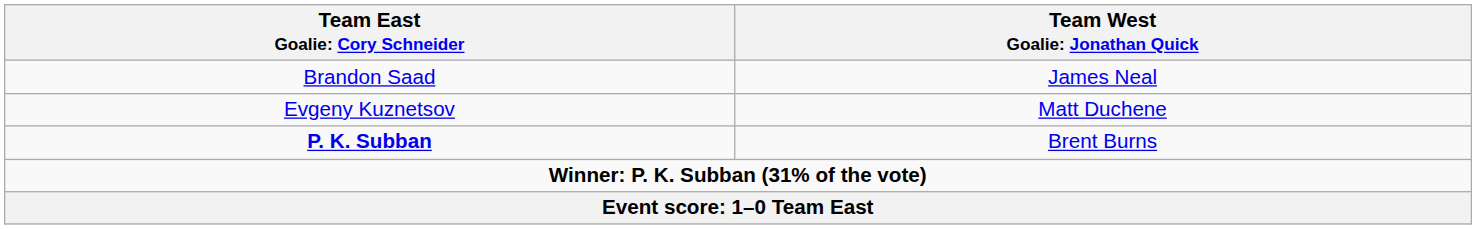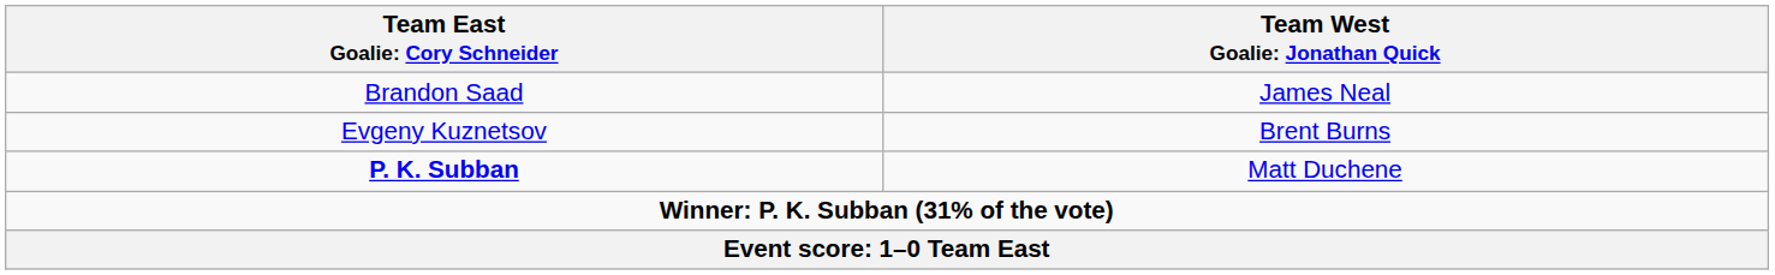Evgeny Kuznetsov | column 2: Matt Duchene -> Brent Burns
P. K. Subban | column 2: Brent Burns -> Matt Duchene
